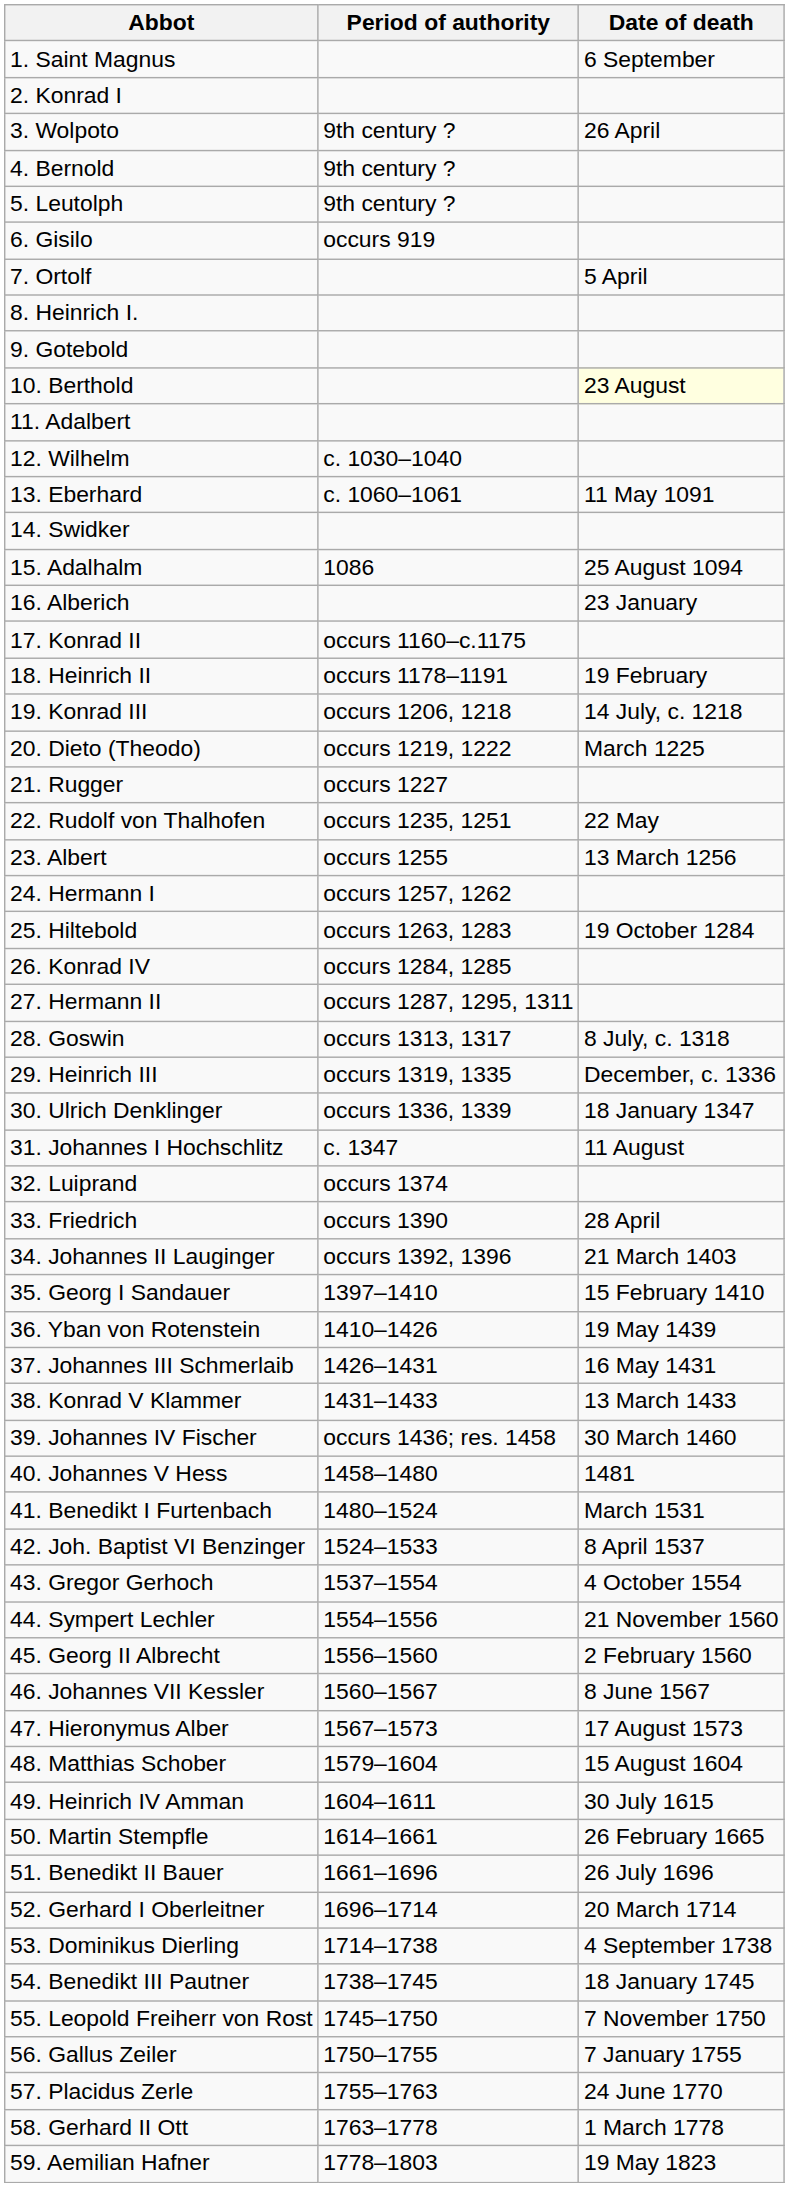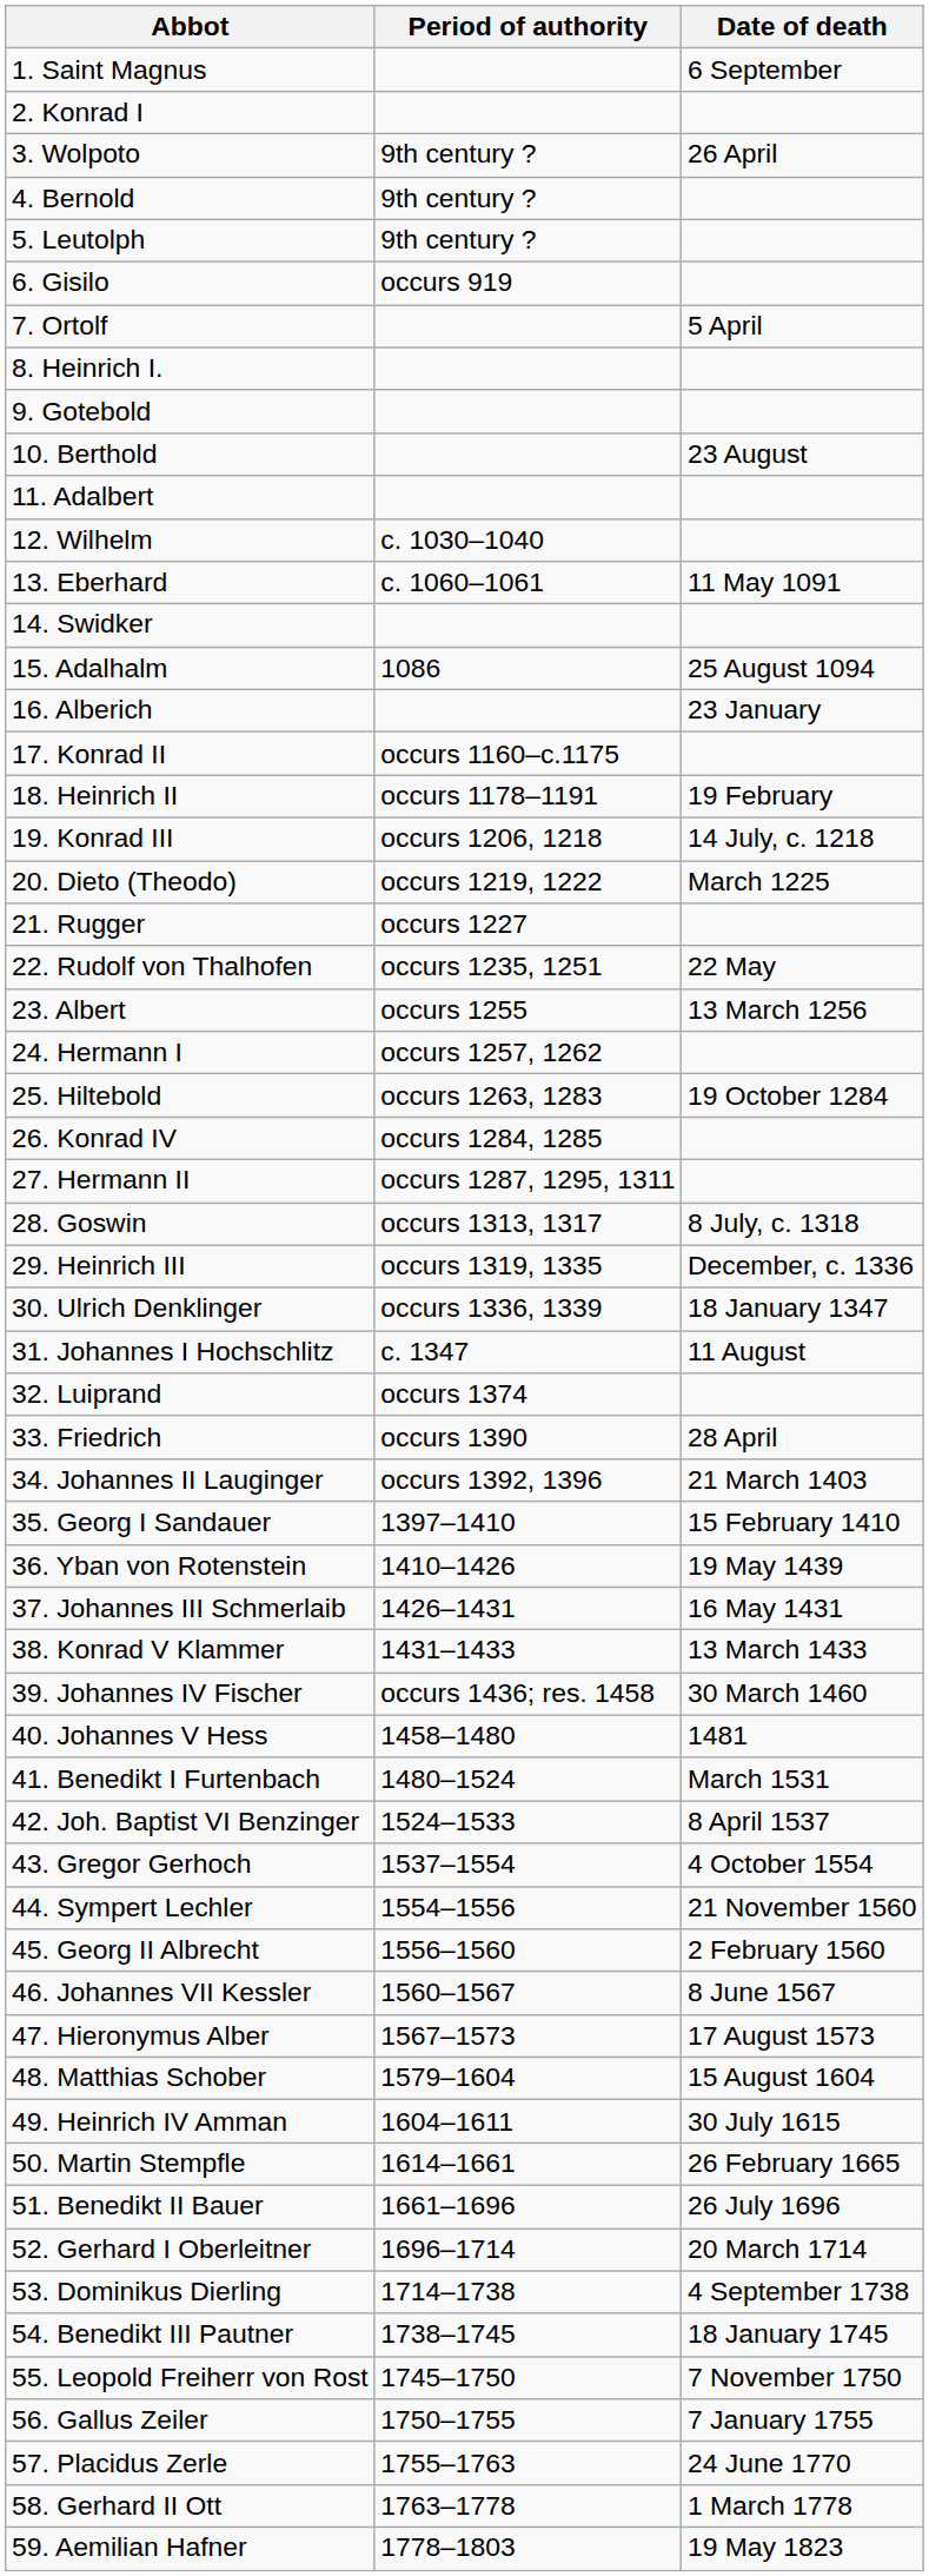10. Berthold | Date of death: lightyellow background -> no background
